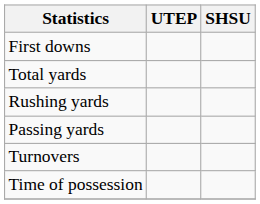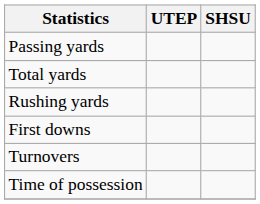rows swapped: First downs <-> Passing yards
